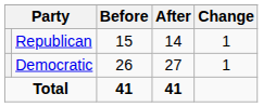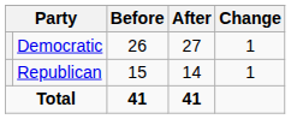rows swapped: Democratic <-> Republican
